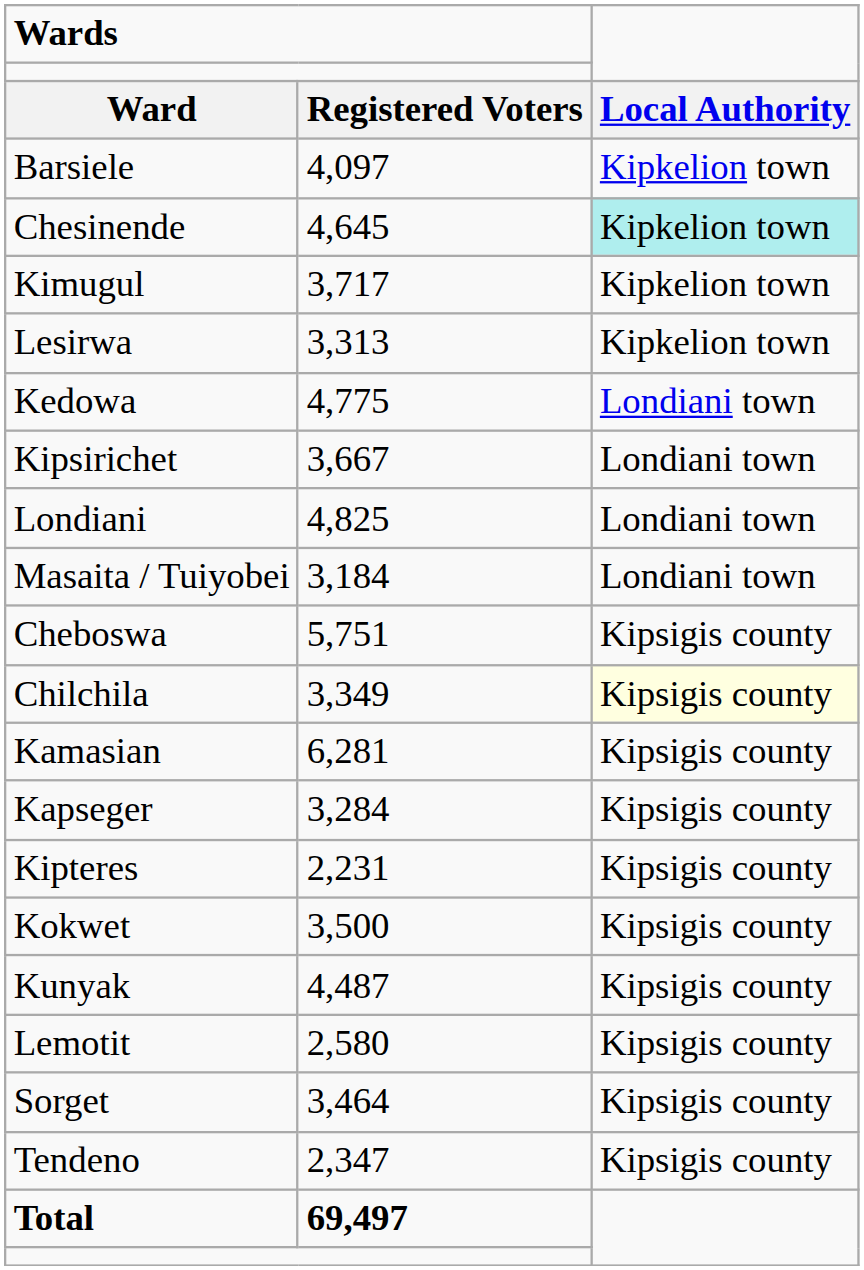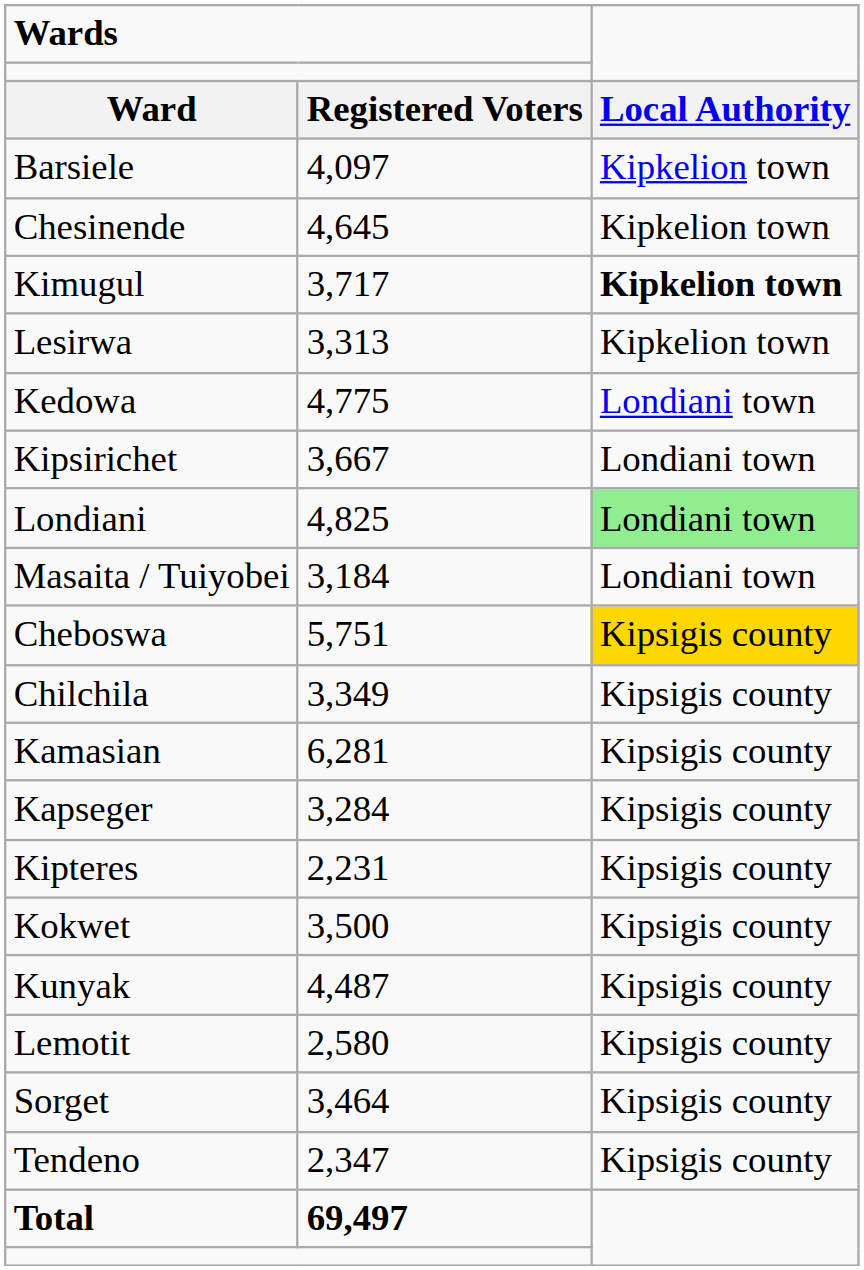Chesinende | column 3: paleturquoise background -> no background
Kimugul | column 3: normal -> bold
Londiani | column 3: no background -> lightgreen background
Cheboswa | column 3: no background -> gold background
Chilchila | column 3: lightyellow background -> no background
